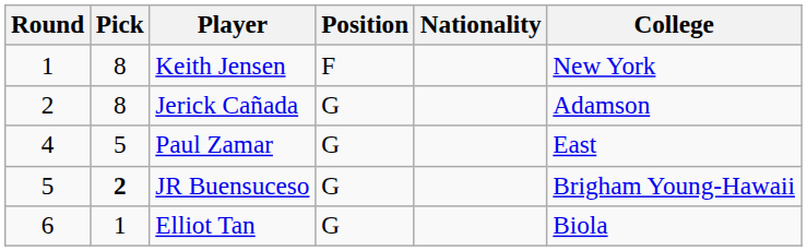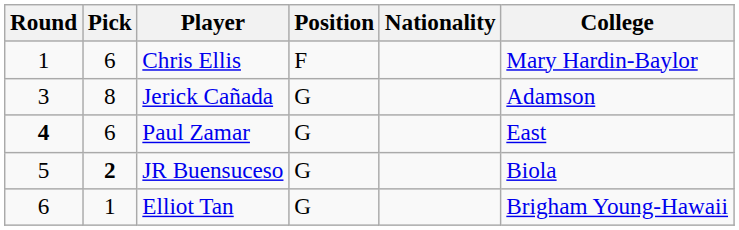+ row: 1 | 6 | Chris Ellis | F | Mary Hardin-Baylor
- row: 1 | 8 | Keith Jensen | F | New York
Jerick Cañada | Round: 2 -> 3
Paul Zamar | Round: normal -> bold
Paul Zamar | Pick: 5 -> 6
JR Buensuceso | College: Brigham Young-Hawaii -> Biola
Elliot Tan | College: Biola -> Brigham Young-Hawaii
